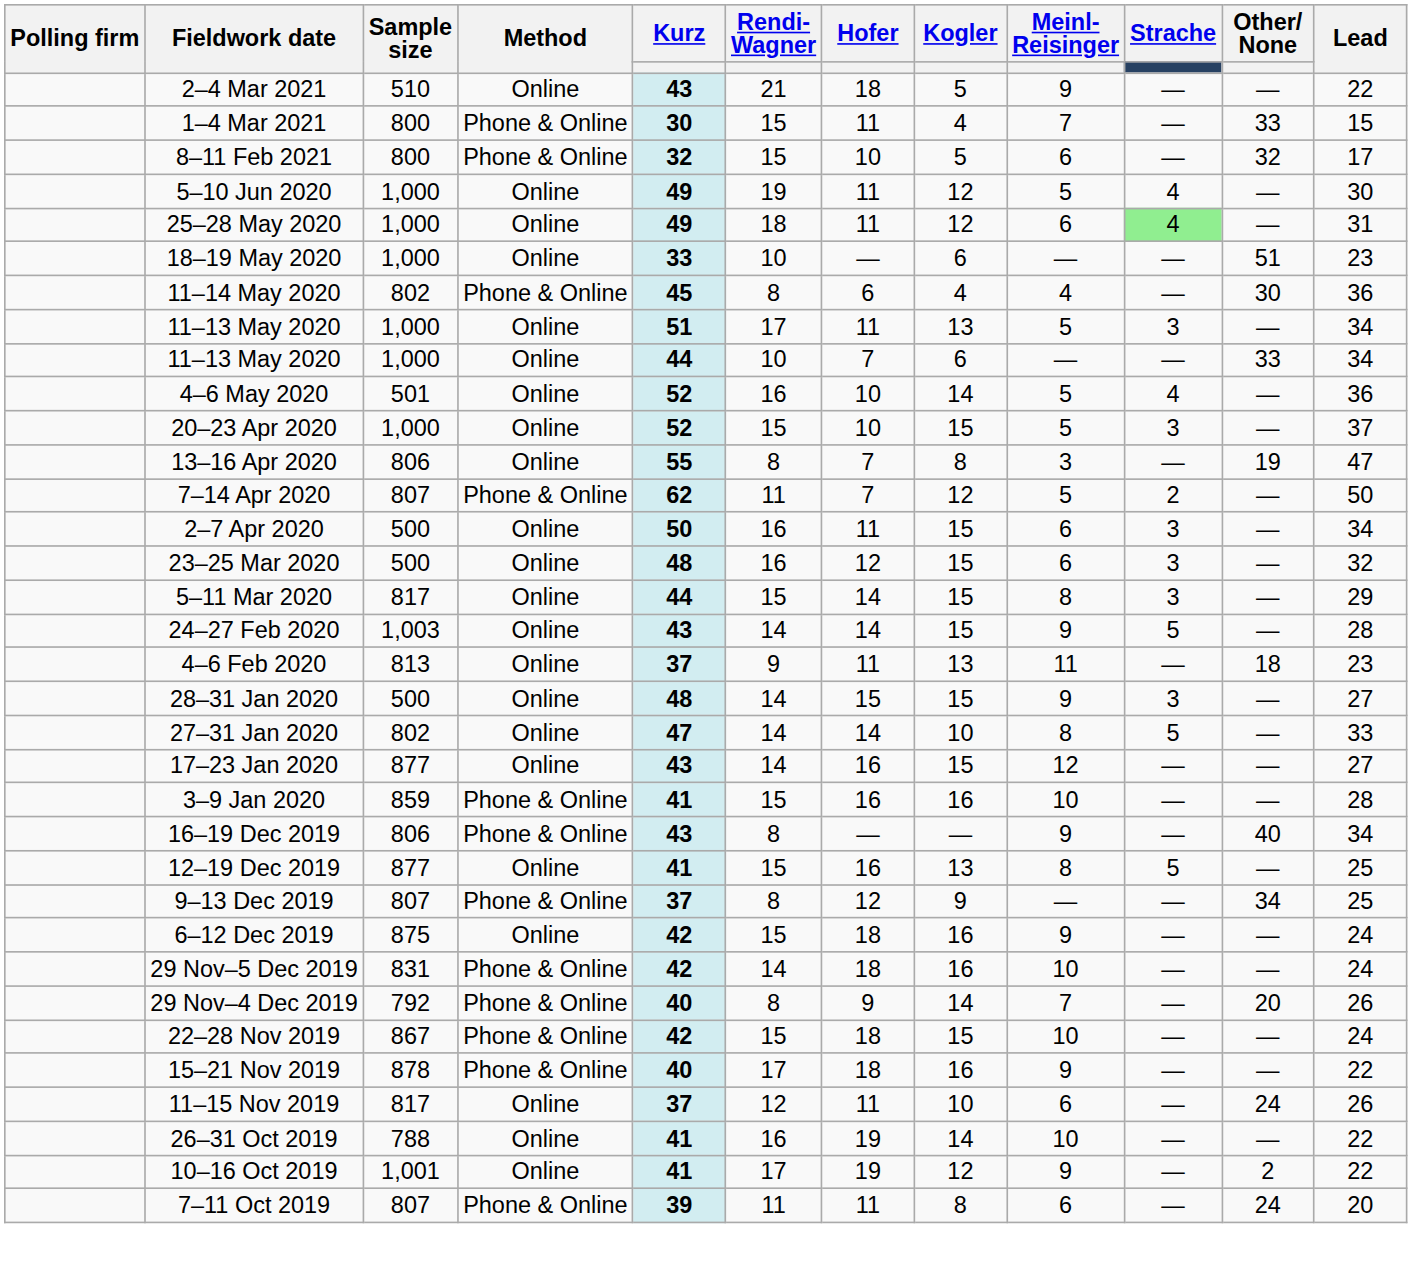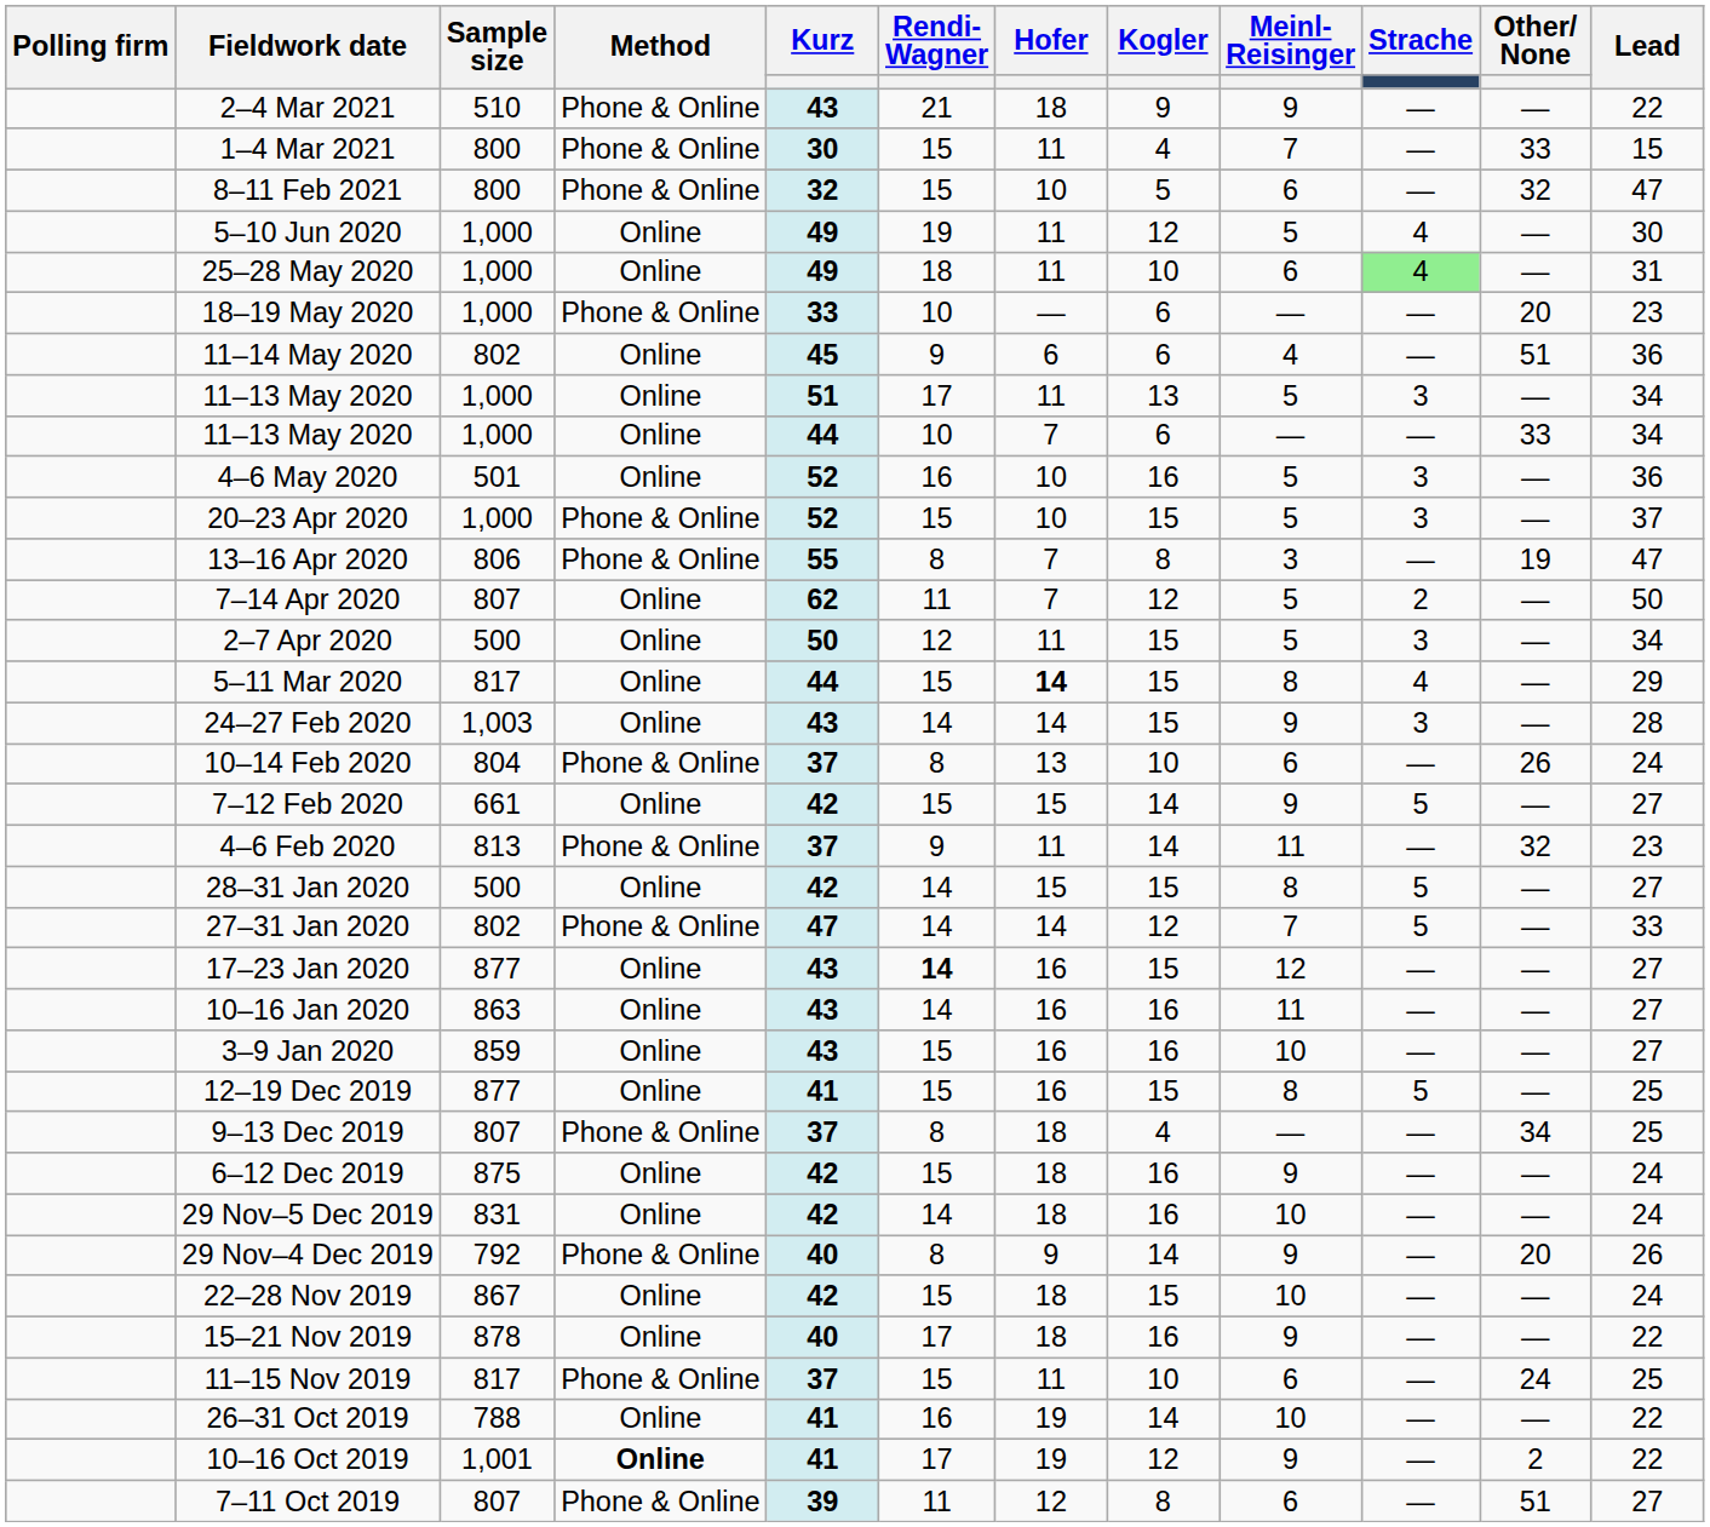2–4 Mar 2021 | Method: Online -> Phone & Online
2–4 Mar 2021 | Kogler: 5 -> 9
8–11 Feb 2021 | Lead: 17 -> 47
25–28 May 2020 | Kogler: 12 -> 10
18–19 May 2020 | Method: Online -> Phone & Online
18–19 May 2020 | Other/ None: 51 -> 20
11–14 May 2020 | Method: Phone & Online -> Online
11–14 May 2020 | Rendi-Wagner: 8 -> 9
11–14 May 2020 | Kogler: 4 -> 6
11–14 May 2020 | Other/ None: 30 -> 51
4–6 May 2020 | Kogler: 14 -> 16
4–6 May 2020 | Strache: 4 -> 3
20–23 Apr 2020 | Method: Online -> Phone & Online
13–16 Apr 2020 | Method: Online -> Phone & Online
7–14 Apr 2020 | Method: Phone & Online -> Online
2–7 Apr 2020 | Rendi-Wagner: 16 -> 12
2–7 Apr 2020 | Meinl-Reisinger: 6 -> 5
- row: 23–25 Mar 2020 | 500 | Online | 48 | 16 | 12 | 15 | 6 | 3 | — | 32
5–11 Mar 2020 | Hofer: normal -> bold
5–11 Mar 2020 | Strache: 3 -> 4
24–27 Feb 2020 | Strache: 5 -> 3
+ row: 10–14 Feb 2020 | 804 | Phone & Online | 37 | 8 | 13 | 10 | 6 | — | 26 | 24
+ row: 7–12 Feb 2020 | 661 | Online | 42 | 15 | 15 | 14 | 9 | 5 | — | 27
4–6 Feb 2020 | Method: Online -> Phone & Online
4–6 Feb 2020 | Kogler: 13 -> 14
4–6 Feb 2020 | Other/ None: 18 -> 32
28–31 Jan 2020 | Kurz: 48 -> 42
28–31 Jan 2020 | Meinl-Reisinger: 9 -> 8
28–31 Jan 2020 | Strache: 3 -> 5
27–31 Jan 2020 | Method: Online -> Phone & Online
27–31 Jan 2020 | Kogler: 10 -> 12
27–31 Jan 2020 | Meinl-Reisinger: 8 -> 7
17–23 Jan 2020 | Rendi-Wagner: normal -> bold
+ row: 10–16 Jan 2020 | 863 | Online | 43 | 14 | 16 | 16 | 11 | — | — | 27
3–9 Jan 2020 | Method: Phone & Online -> Online
3–9 Jan 2020 | Kurz: 41 -> 43
3–9 Jan 2020 | Lead: 28 -> 27
- row: 16–19 Dec 2019 | 806 | Phone & Online | 43 | 8 | — | — | 9 | — | 40 | 34
12–19 Dec 2019 | Kogler: 13 -> 15
9–13 Dec 2019 | Hofer: 12 -> 18
9–13 Dec 2019 | Kogler: 9 -> 4
29 Nov–5 Dec 2019 | Method: Phone & Online -> Online
29 Nov–4 Dec 2019 | Meinl-Reisinger: 7 -> 9
22–28 Nov 2019 | Method: Phone & Online -> Online
15–21 Nov 2019 | Method: Phone & Online -> Online
11–15 Nov 2019 | Method: Online -> Phone & Online
11–15 Nov 2019 | Rendi-Wagner: 12 -> 15
11–15 Nov 2019 | Lead: 26 -> 25
10–16 Oct 2019 | Method: normal -> bold
7–11 Oct 2019 | Hofer: 11 -> 12
7–11 Oct 2019 | Other/ None: 24 -> 51
7–11 Oct 2019 | Lead: 20 -> 27
